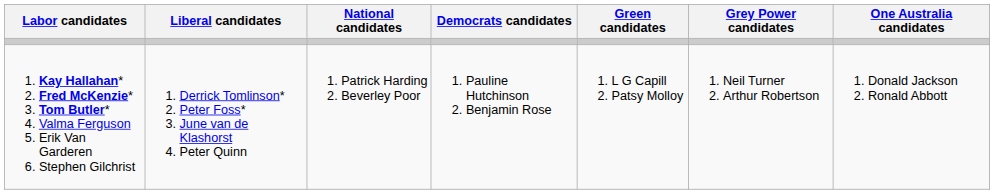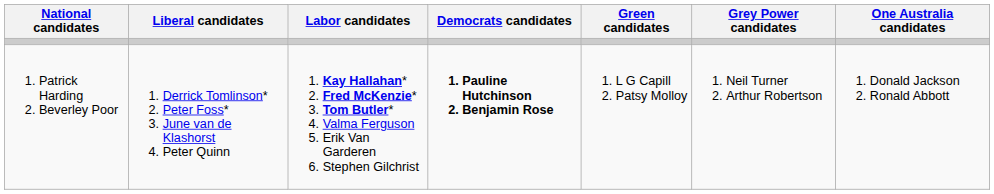columns swapped: Labor candidates <-> National candidates
row 3 | Democrats candidates: normal -> bold
